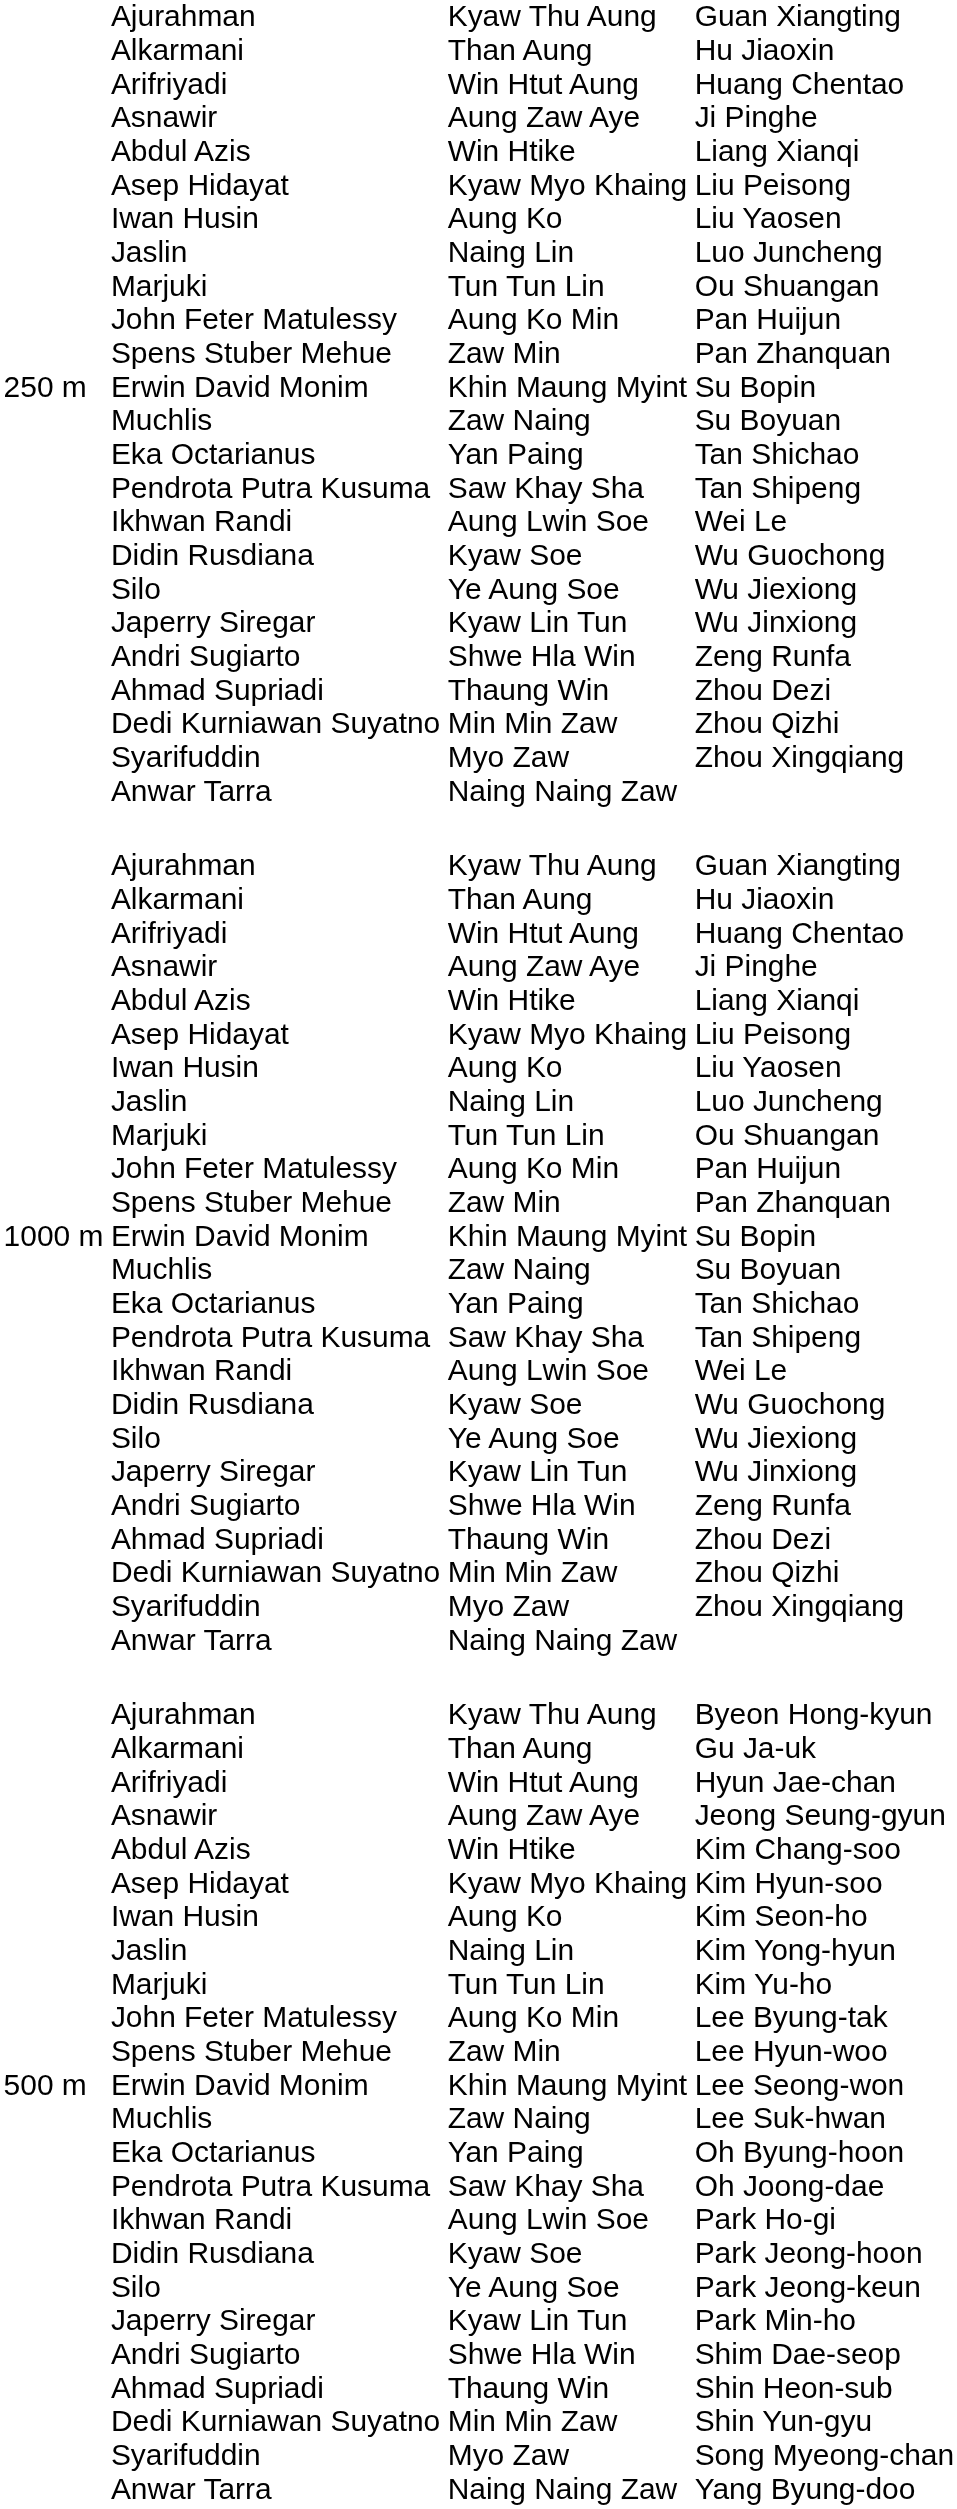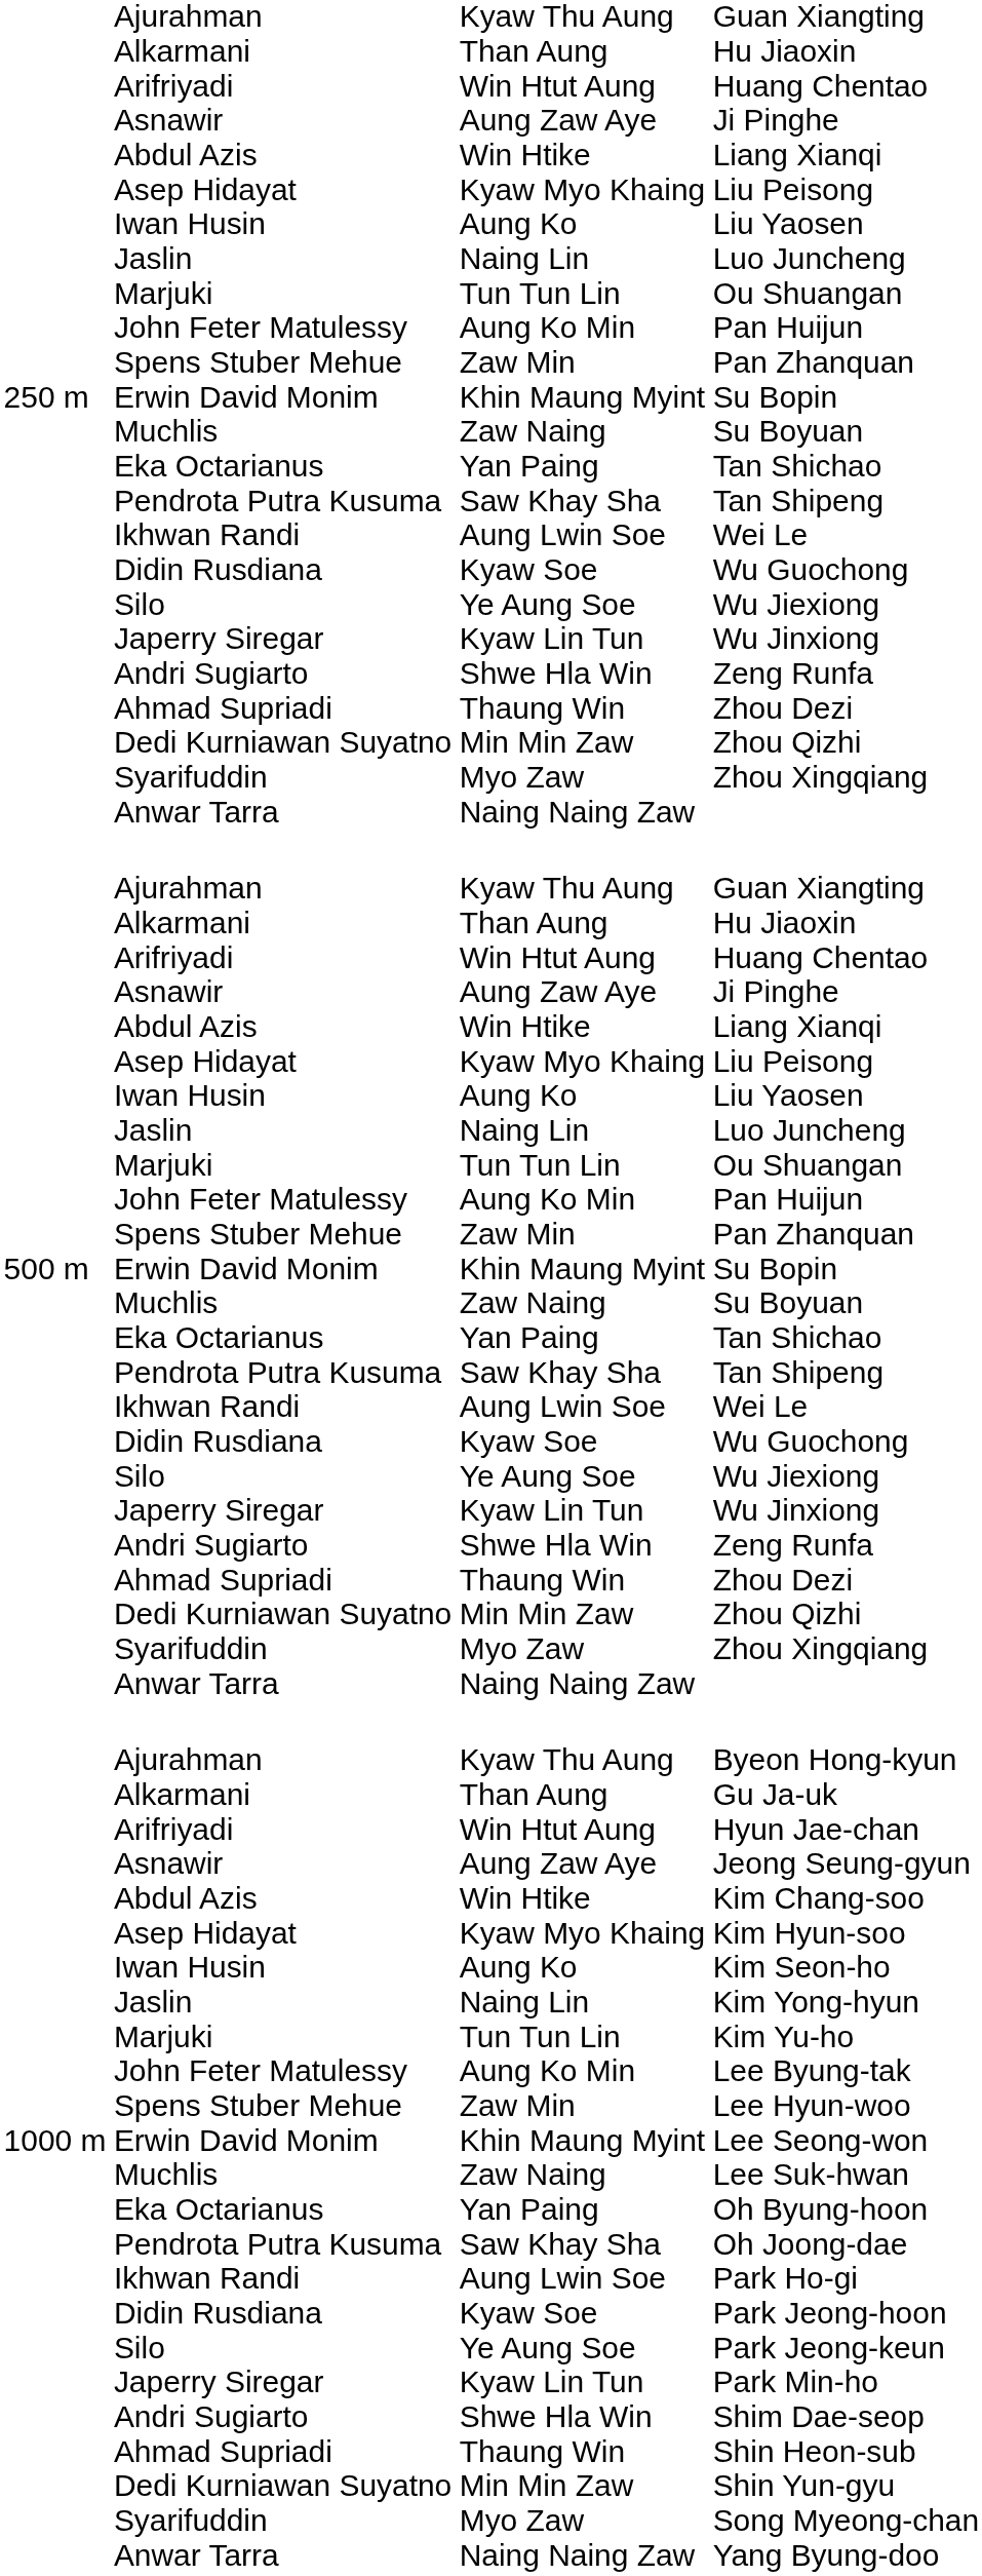row 2 | column 1: 1000 m -> 500 m
row 3 | column 1: 500 m -> 1000 m
